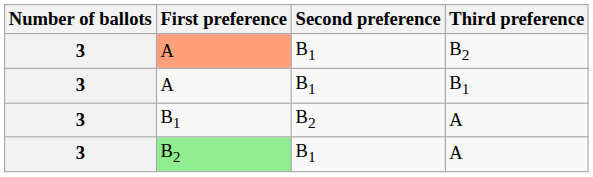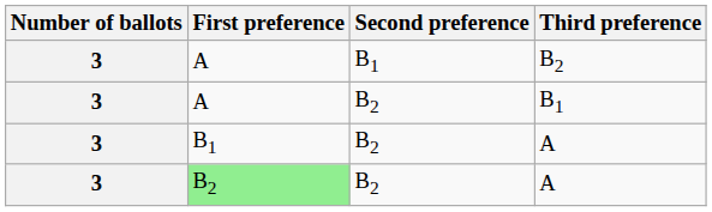row 2 | First preference: lightsalmon background -> no background
row 3 | Second preference: B1 -> B2
row 5 | Second preference: B1 -> B2
